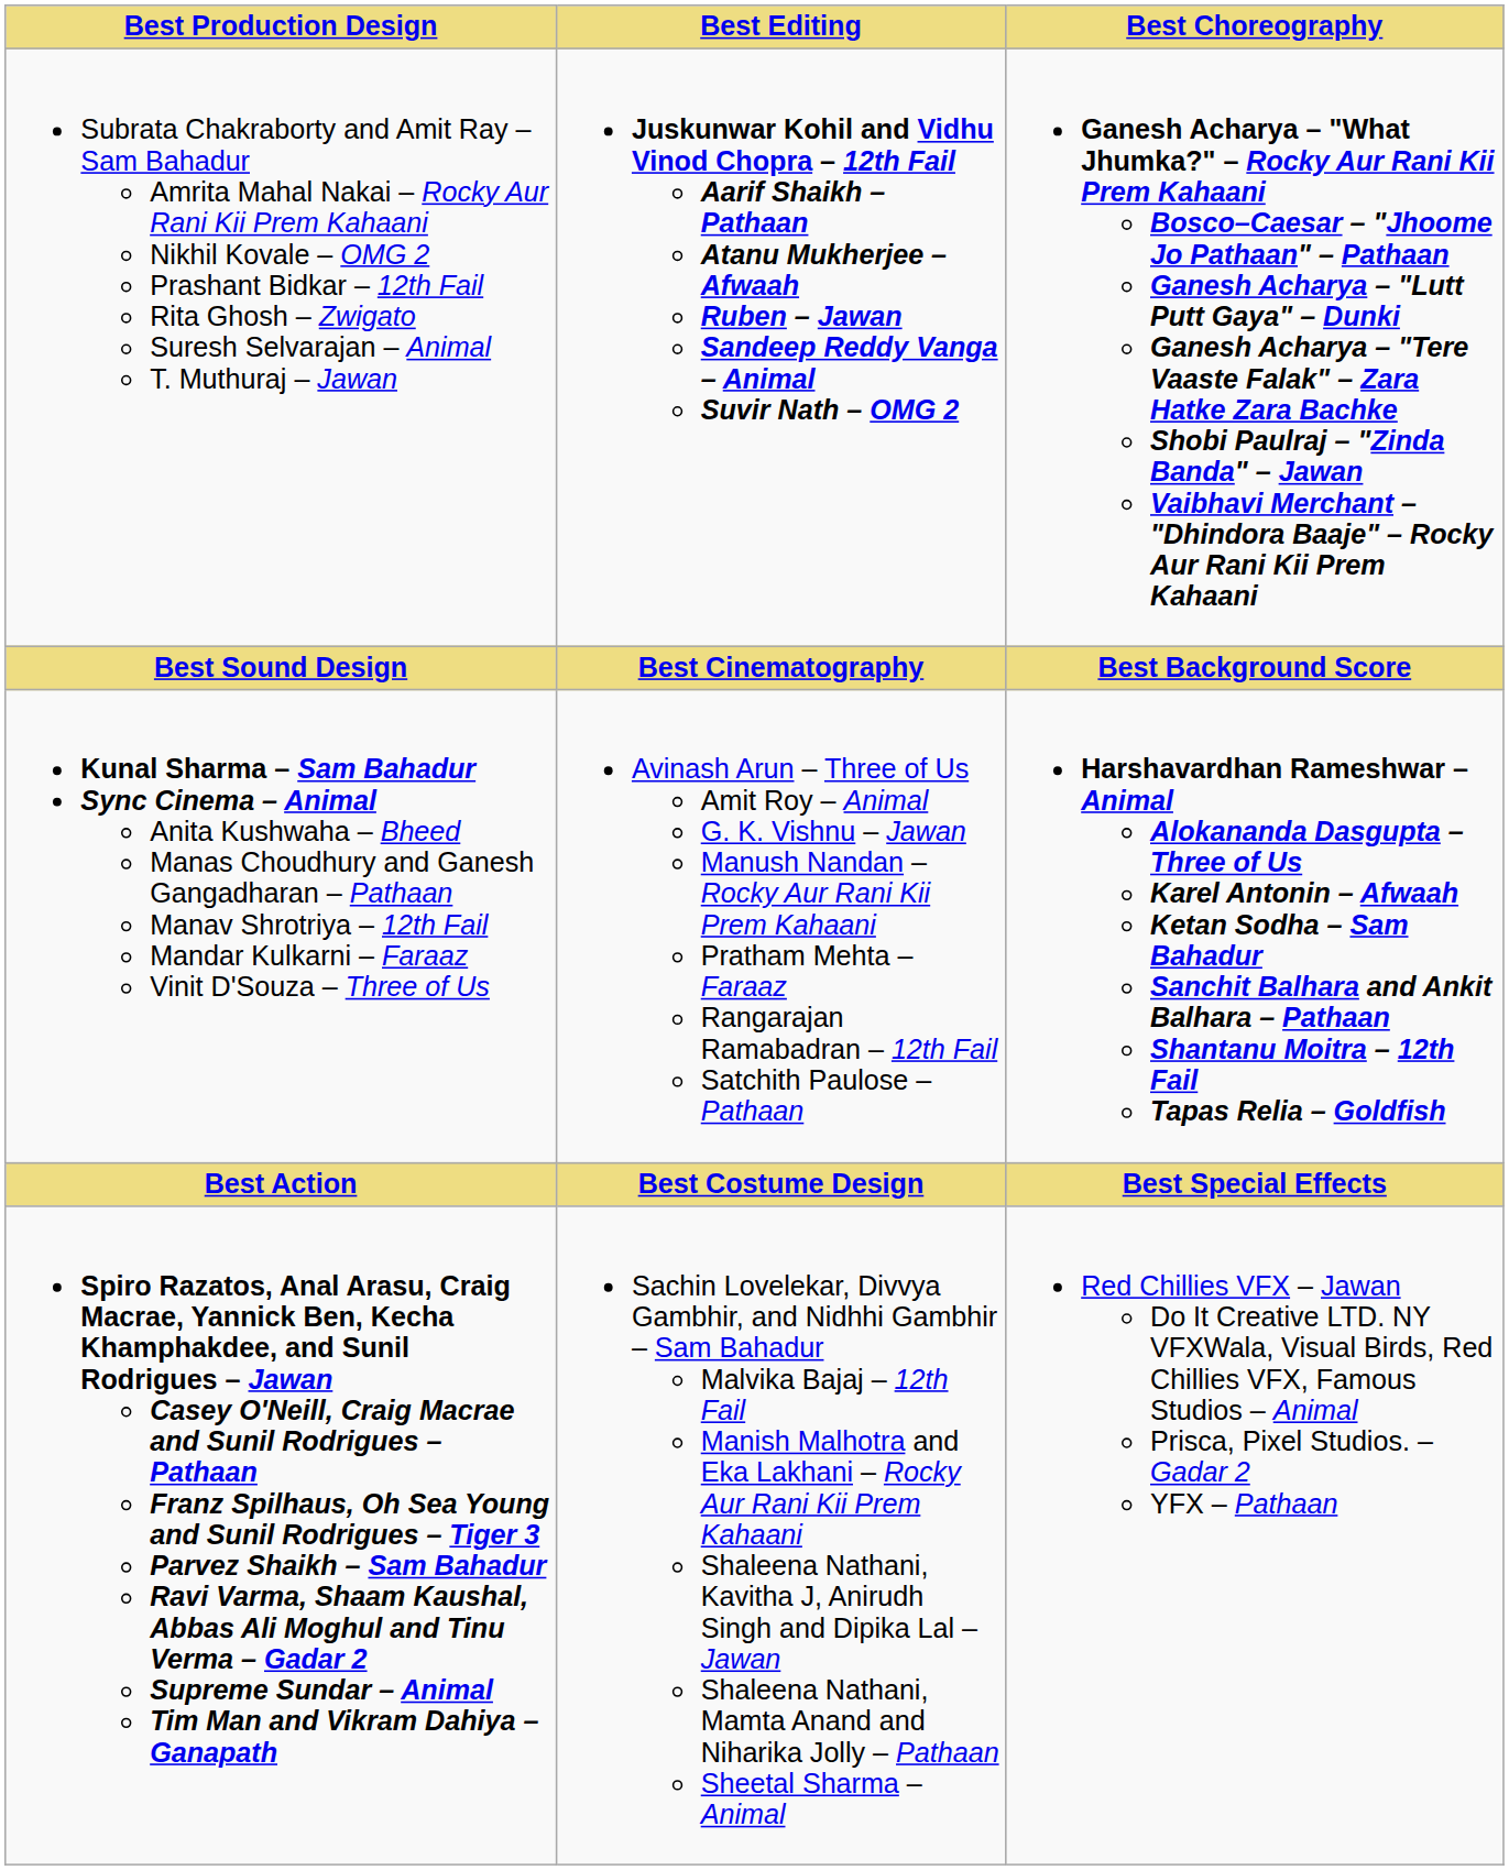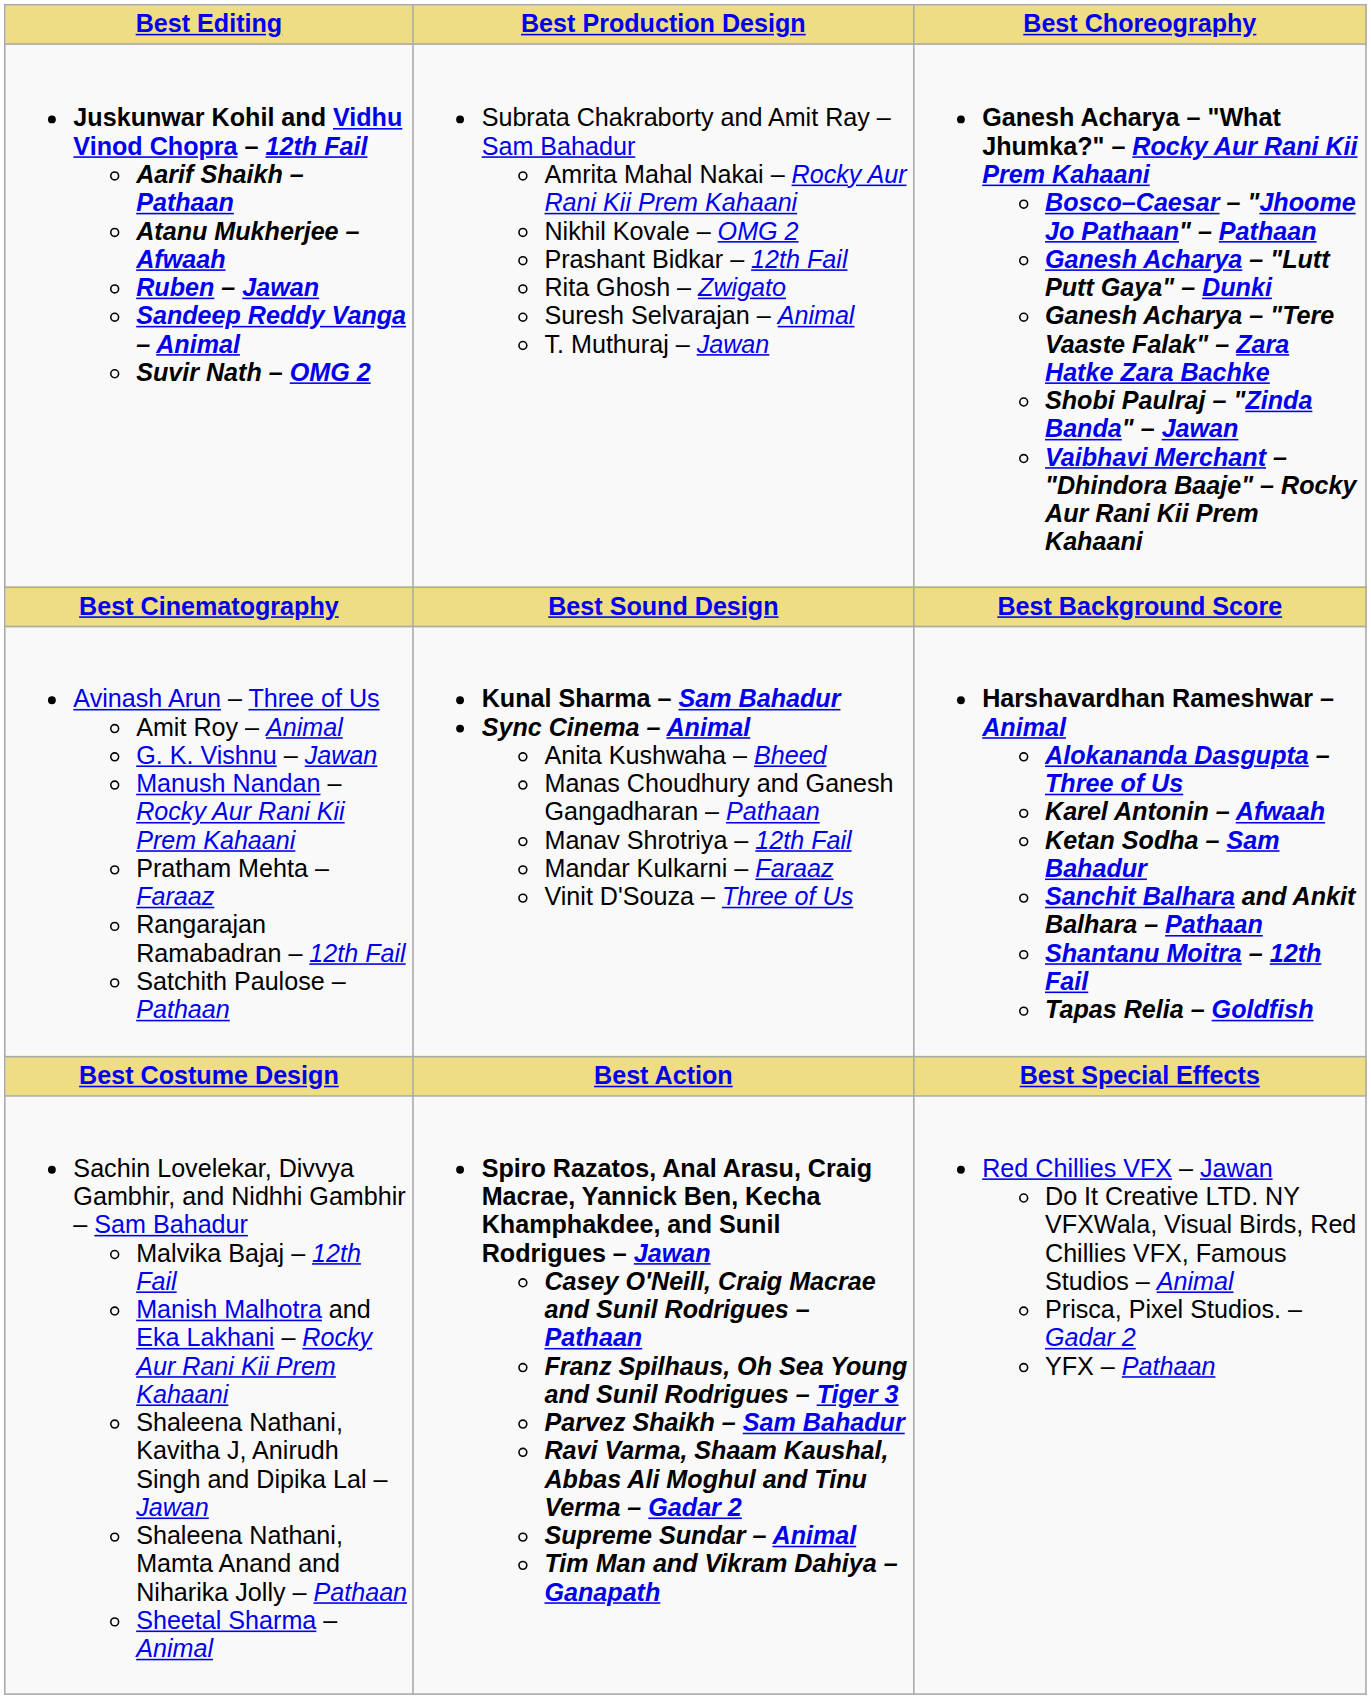columns swapped: Best Editing <-> Best Production Design
